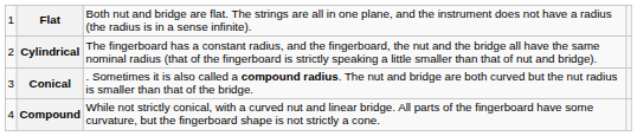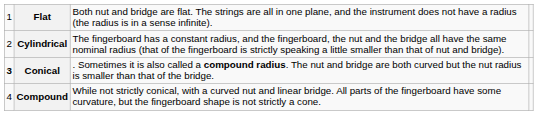Conical | column 1: normal -> bold
